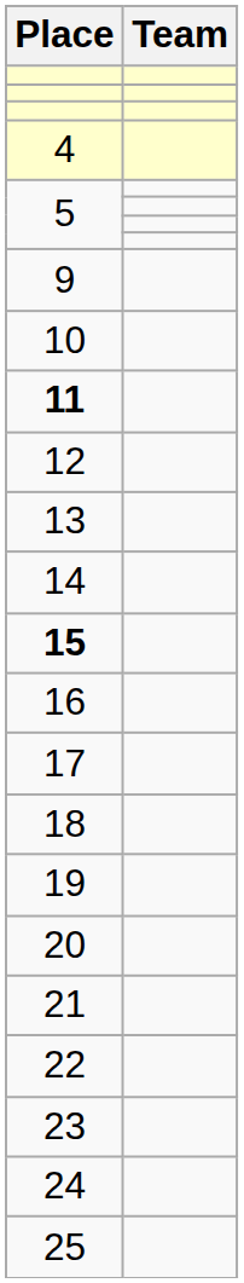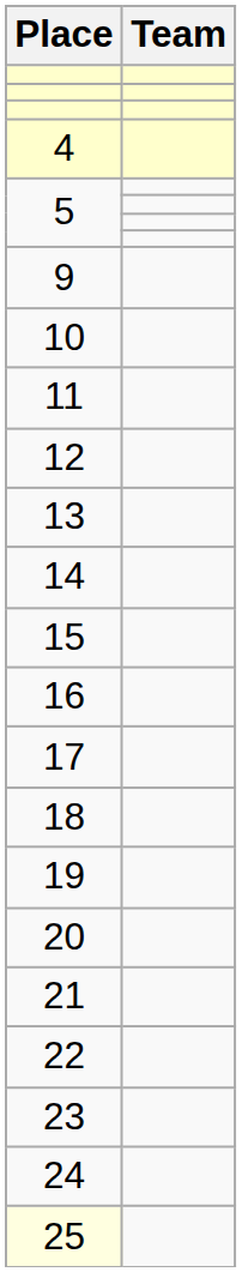row 12 | Place: bold -> normal
row 16 | Place: bold -> normal
row 26 | Place: no background -> lightyellow background
